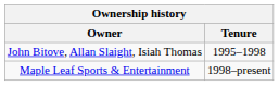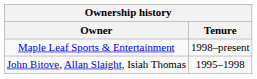rows swapped: John Bitove, Allan Slaight, Isiah Thomas <-> Maple Leaf Sports & Entertainment
